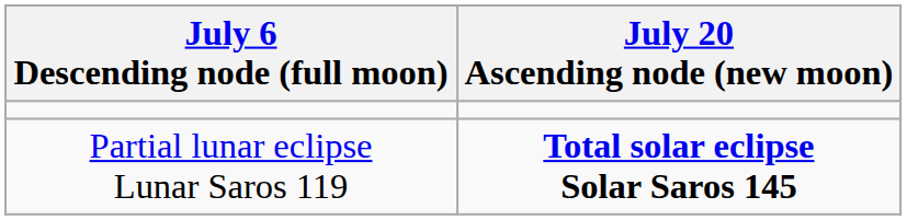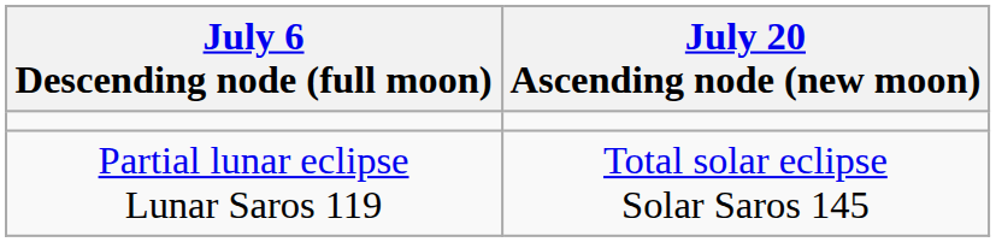row 3 | July 20 Ascending node (new moon): bold -> normal
